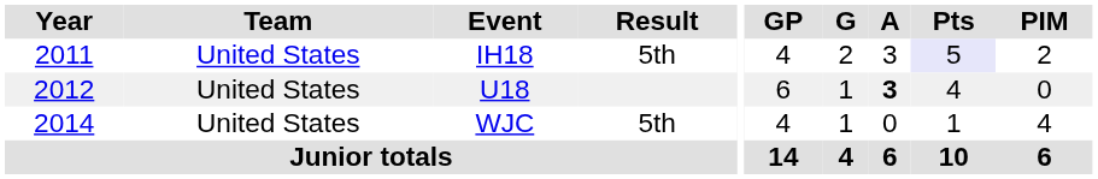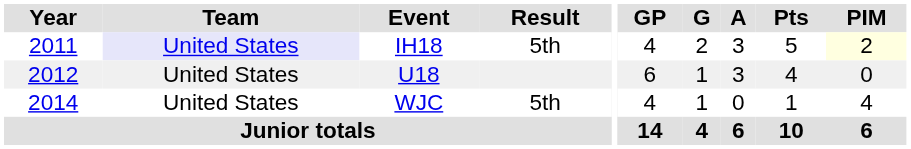IH18 | Team: no background -> lavender background
IH18 | Pts: lavender background -> no background
IH18 | PIM: no background -> lightyellow background
U18 | A: bold -> normal
